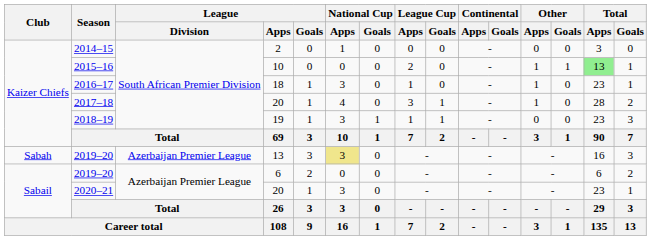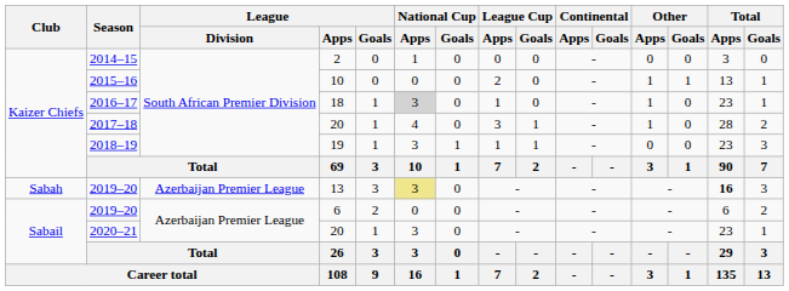2015–16 | Total / Apps: lightgreen background -> no background
2016–17 | National Cup / Apps: no background -> lightgrey background
2019–20 / 13 | Total / Apps: normal -> bold
